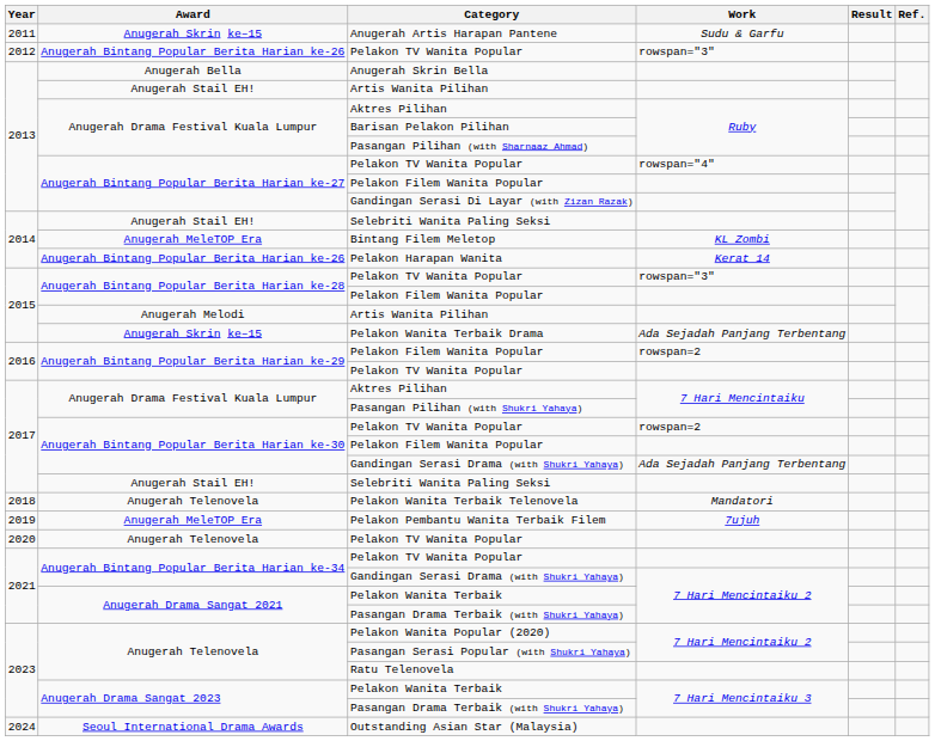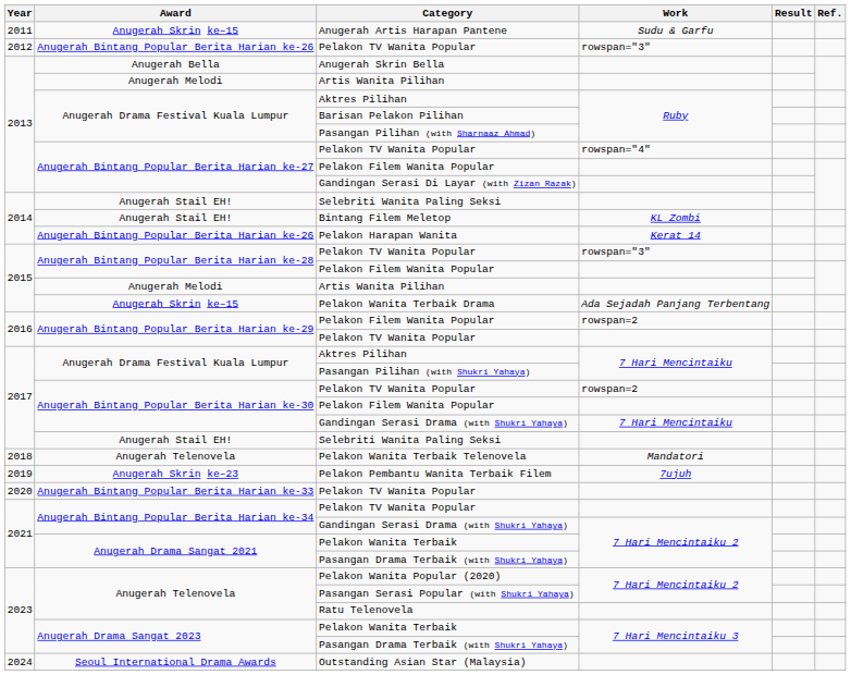2013 / Artis Wanita Pilihan | Award: Anugerah Stail EH! -> Anugerah Melodi
Bintang Filem Meletop | Award: Anugerah MeleTOP Era -> Anugerah Stail EH!
2017 / Gandingan Serasi Drama (with Shukri Yahaya) | Work: Ada Sejadah Panjang Terbentang -> 7 Hari Mencintaiku
Pelakon Pembantu Wanita Terbaik Filem | Award: Anugerah MeleTOP Era -> Anugerah Skrin ke–23
2020 / Pelakon TV Wanita Popular | Award: Anugerah Telenovela -> Anugerah Bintang Popular Berita Harian ke-33
